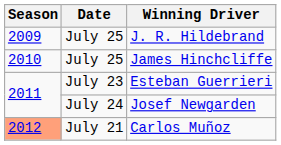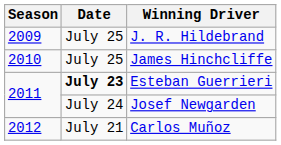Esteban Guerrieri | Date: normal -> bold
Carlos Muñoz | Season: lightsalmon background -> no background
